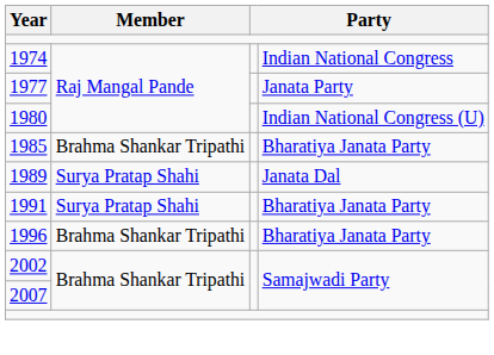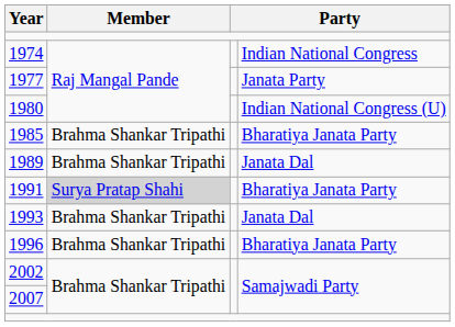1989 | Member: Surya Pratap Shahi -> Brahma Shankar Tripathi
1991 | Member: no background -> lightgrey background
+ row: 1993 | Brahma Shankar Tripathi | Janata Dal
